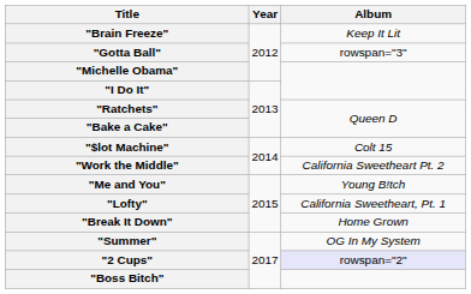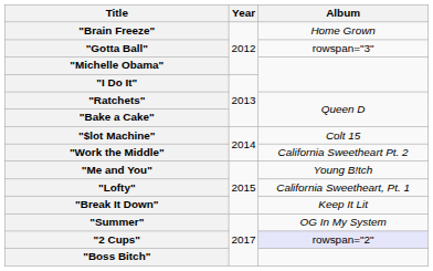"Brain Freeze" | Album: Keep It Lit -> Home Grown
"Break It Down" | Album: Home Grown -> Keep It Lit
